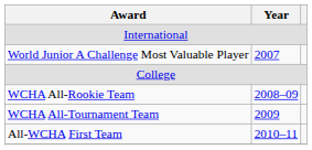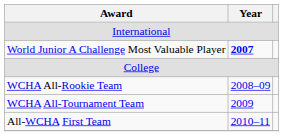World Junior A Challenge Most Valuable Player | Year: normal -> bold
